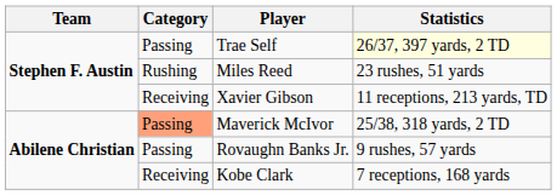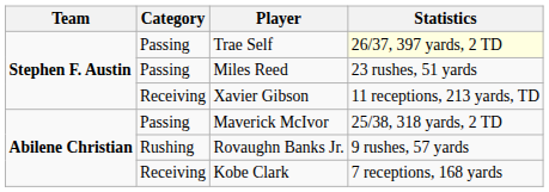Miles Reed | Category: Rushing -> Passing
Maverick McIvor | Category: lightsalmon background -> no background
Rovaughn Banks Jr. | Category: Passing -> Rushing
